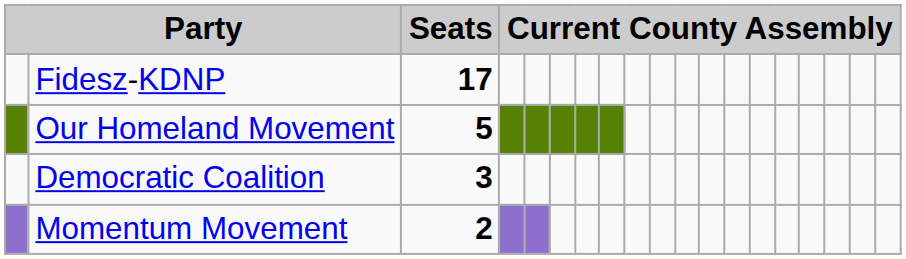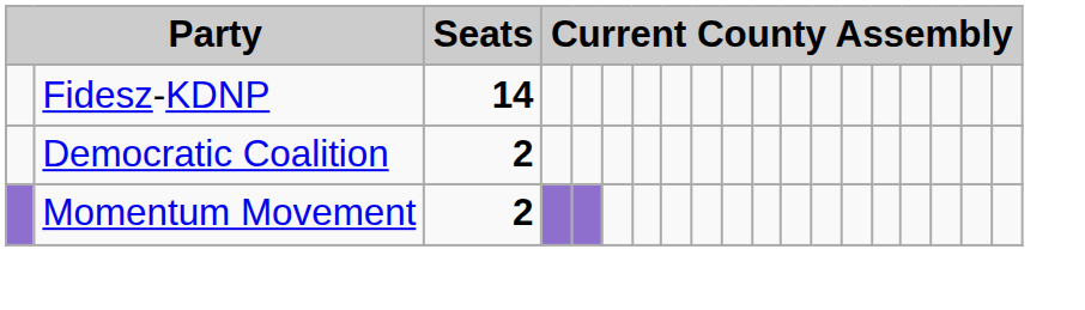Fidesz-KDNP | Seats: 17 -> 14
- row: Our Homeland Movement | 5
Democratic Coalition | Seats: 3 -> 2
